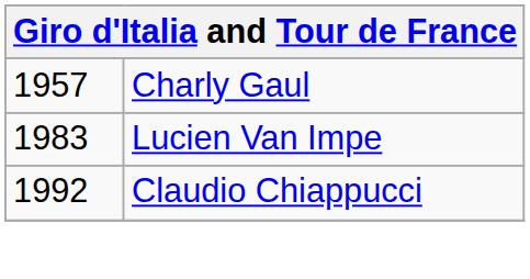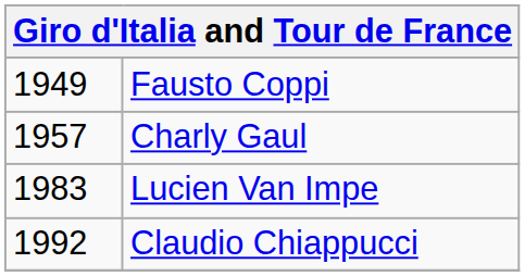+ row: 1949 | Fausto Coppi
